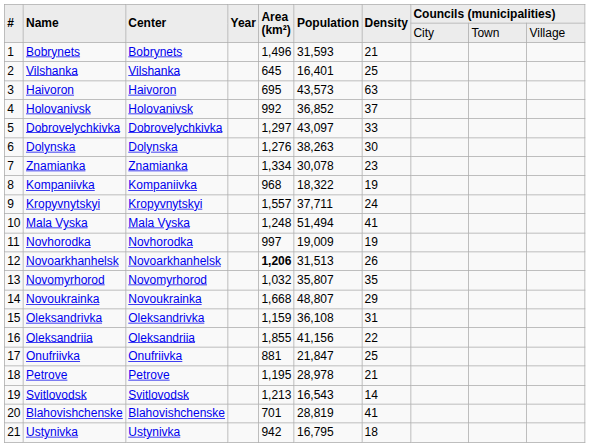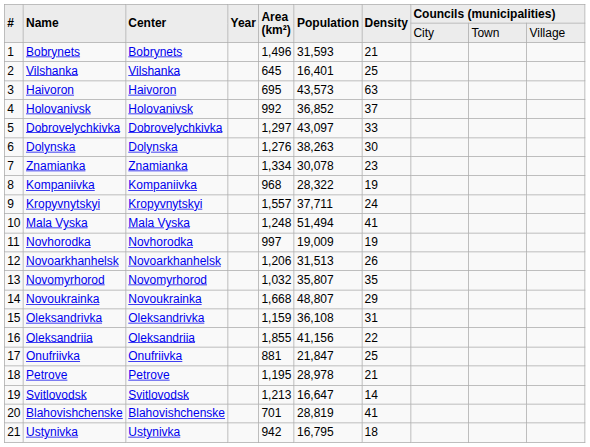row 10 | Population: 18,322 -> 28,322
row 14 | Area (km²): bold -> normal
row 21 | Population: 16,543 -> 16,647
